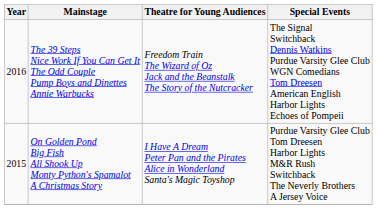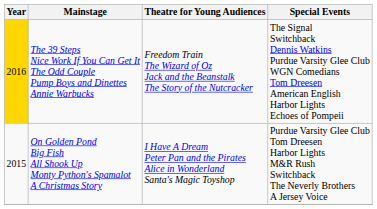row 2 | Year: no background -> gold background
